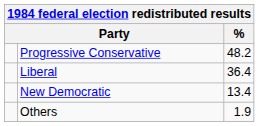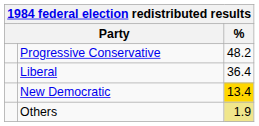New Democratic | %: no background -> gold background
Others | %: no background -> khaki background
